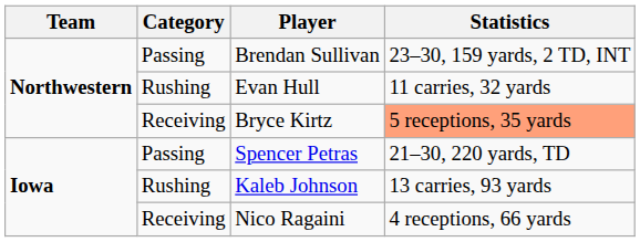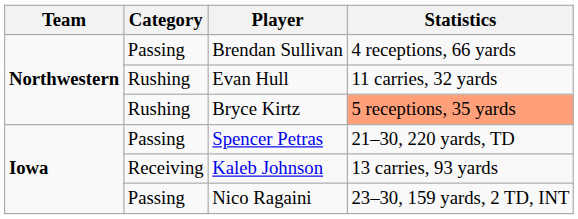Brendan Sullivan | Statistics: 23–30, 159 yards, 2 TD, INT -> 4 receptions, 66 yards
Bryce Kirtz | Category: Receiving -> Rushing
Kaleb Johnson | Category: Rushing -> Receiving
Nico Ragaini | Category: Receiving -> Passing
Nico Ragaini | Statistics: 4 receptions, 66 yards -> 23–30, 159 yards, 2 TD, INT
